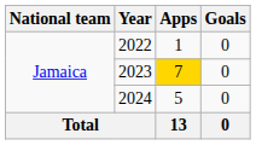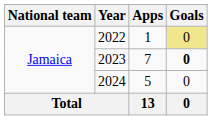2022 | Goals: no background -> khaki background
2023 | Apps: gold background -> no background
2023 | Goals: normal -> bold
